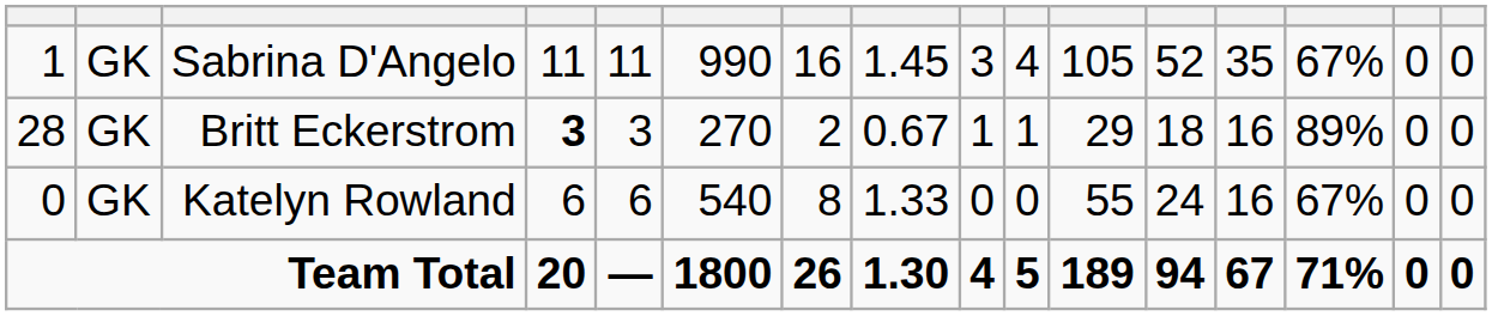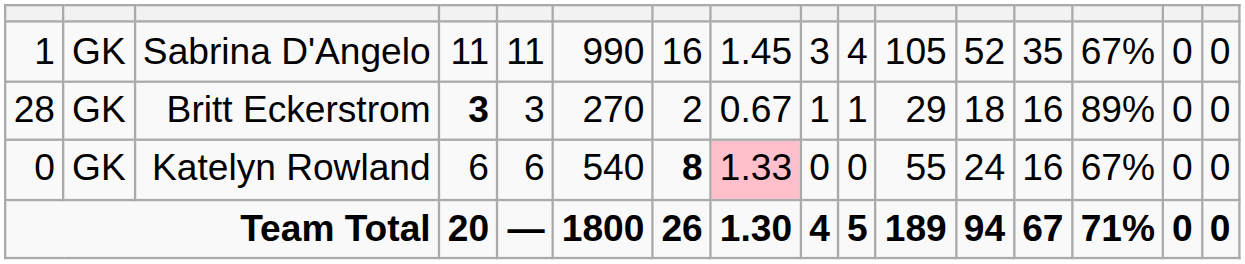Katelyn Rowland | column 7: normal -> bold
Katelyn Rowland | column 8: no background -> pink background
